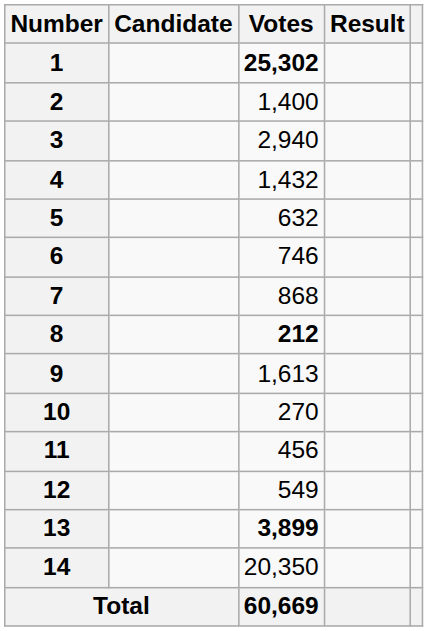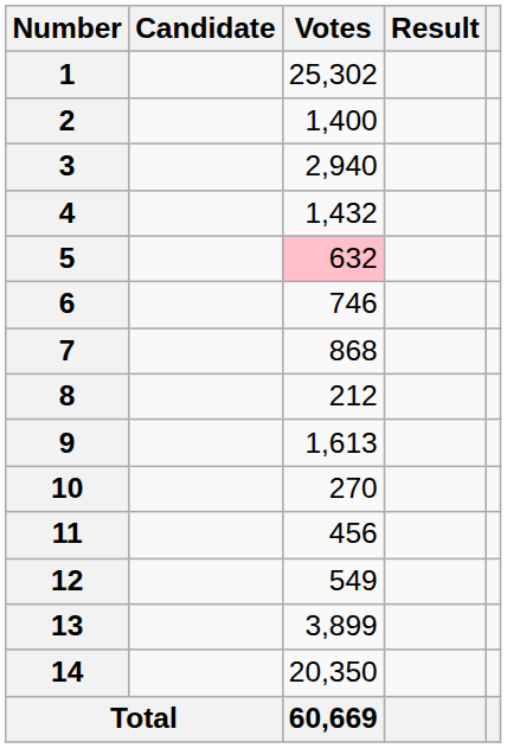1 | Votes: bold -> normal
5 | Votes: no background -> pink background
8 | Votes: bold -> normal
13 | Votes: bold -> normal
